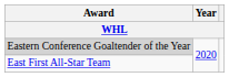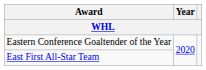Eastern Conference Goaltender of the Year | Award: lightgrey background -> no background
